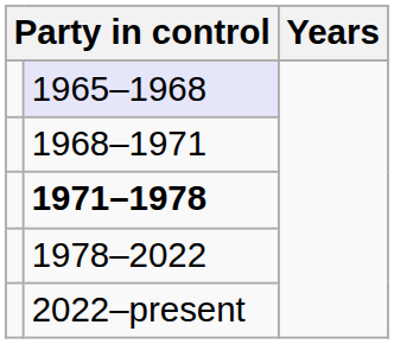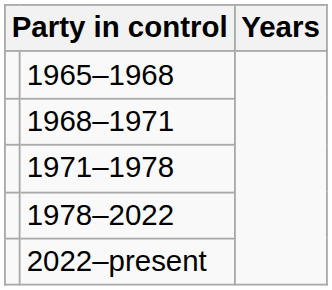1965–1968 | column 2: lavender background -> no background
1971–1978 | column 2: bold -> normal
